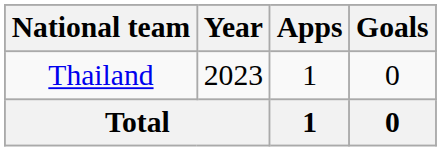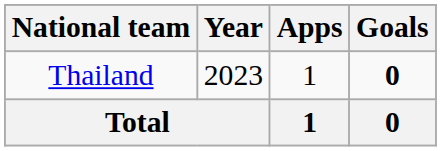Thailand | Goals: normal -> bold
